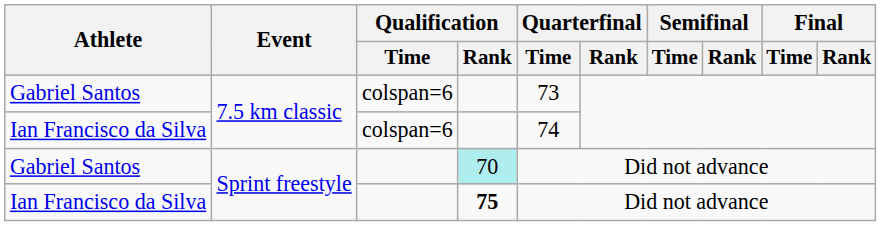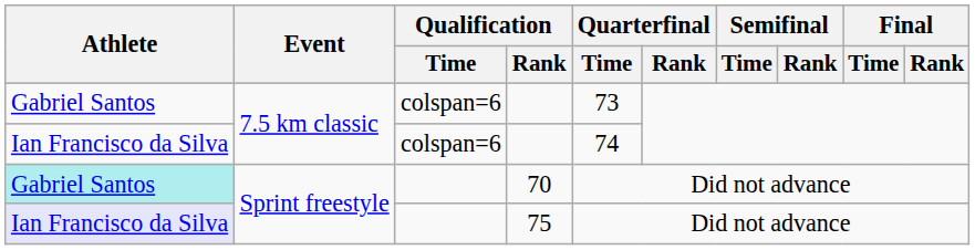70 | Athlete: no background -> paleturquoise background
70 | Qualification / Rank: paleturquoise background -> no background
75 | Athlete: no background -> lavender background
75 | Qualification / Rank: bold -> normal
